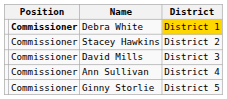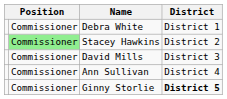Debra White | column 2: bold -> normal
Debra White | District: gold background -> no background
Stacey Hawkins | column 2: no background -> lightgreen background
Ginny Storlie | District: normal -> bold
